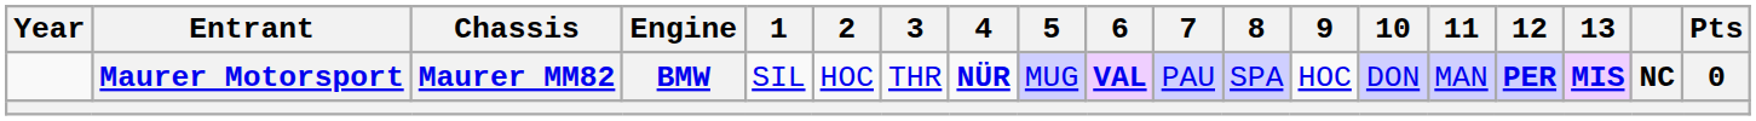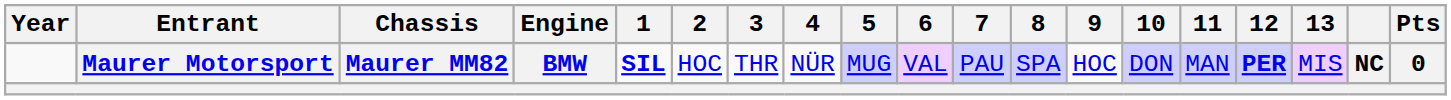Maurer Motorsport | 1: normal -> bold
Maurer Motorsport | 4: bold -> normal
Maurer Motorsport | 6: bold -> normal
Maurer Motorsport | 13: bold -> normal
